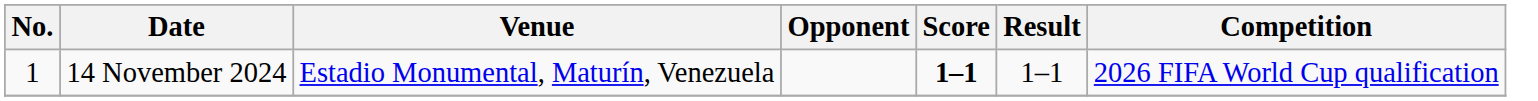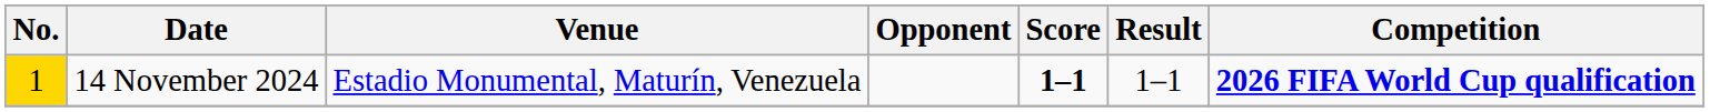14 November 2024 | No.: no background -> gold background
14 November 2024 | Competition: normal -> bold
